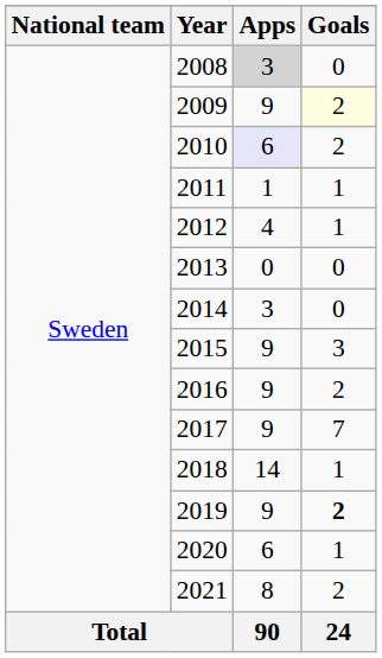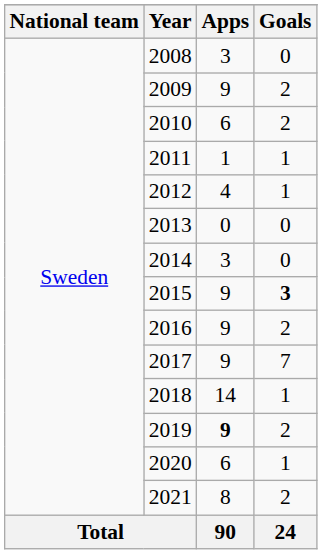2008 | Apps: lightgrey background -> no background
2009 | Goals: lightyellow background -> no background
2010 | Apps: lavender background -> no background
2015 | Goals: normal -> bold
2019 | Apps: normal -> bold
2019 | Goals: bold -> normal
